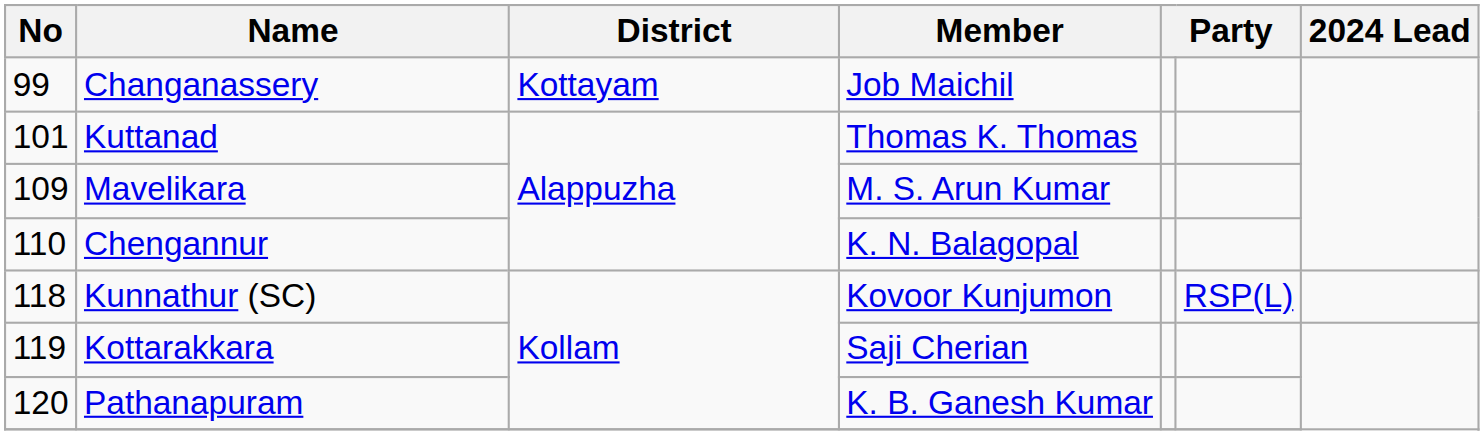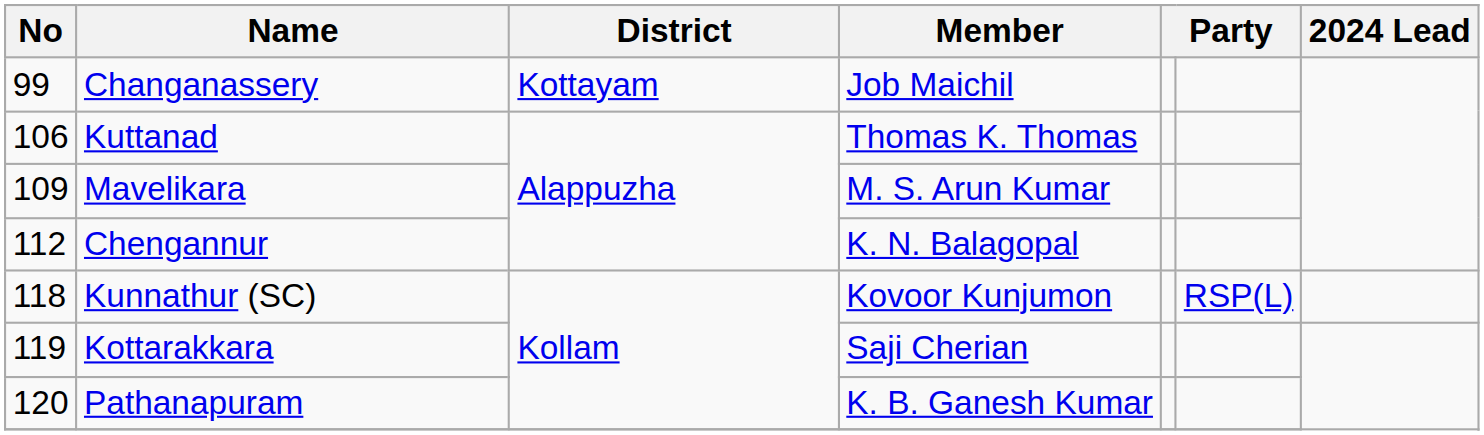Kuttanad | No: 101 -> 106
Chengannur | No: 110 -> 112
